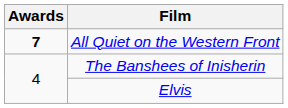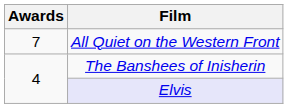All Quiet on the Western Front | Awards: bold -> normal
Elvis | Film: no background -> lavender background
